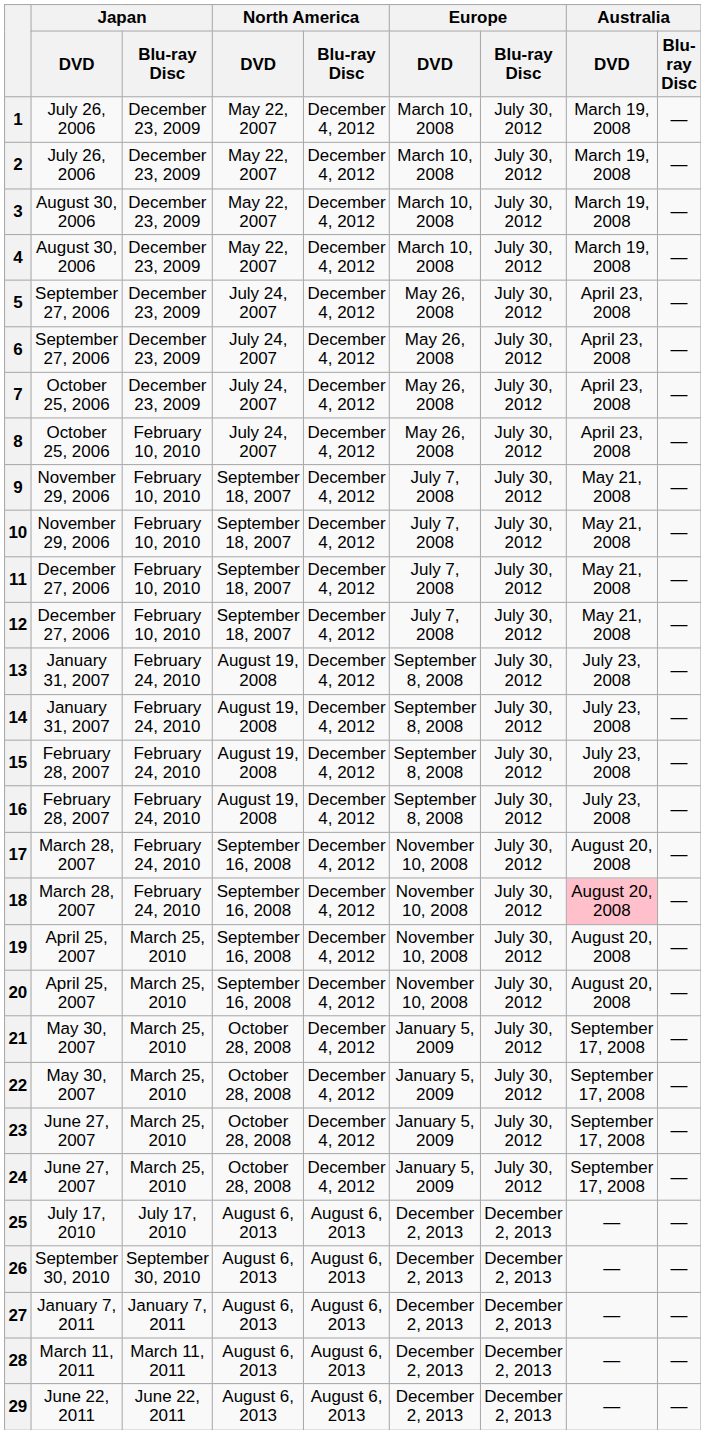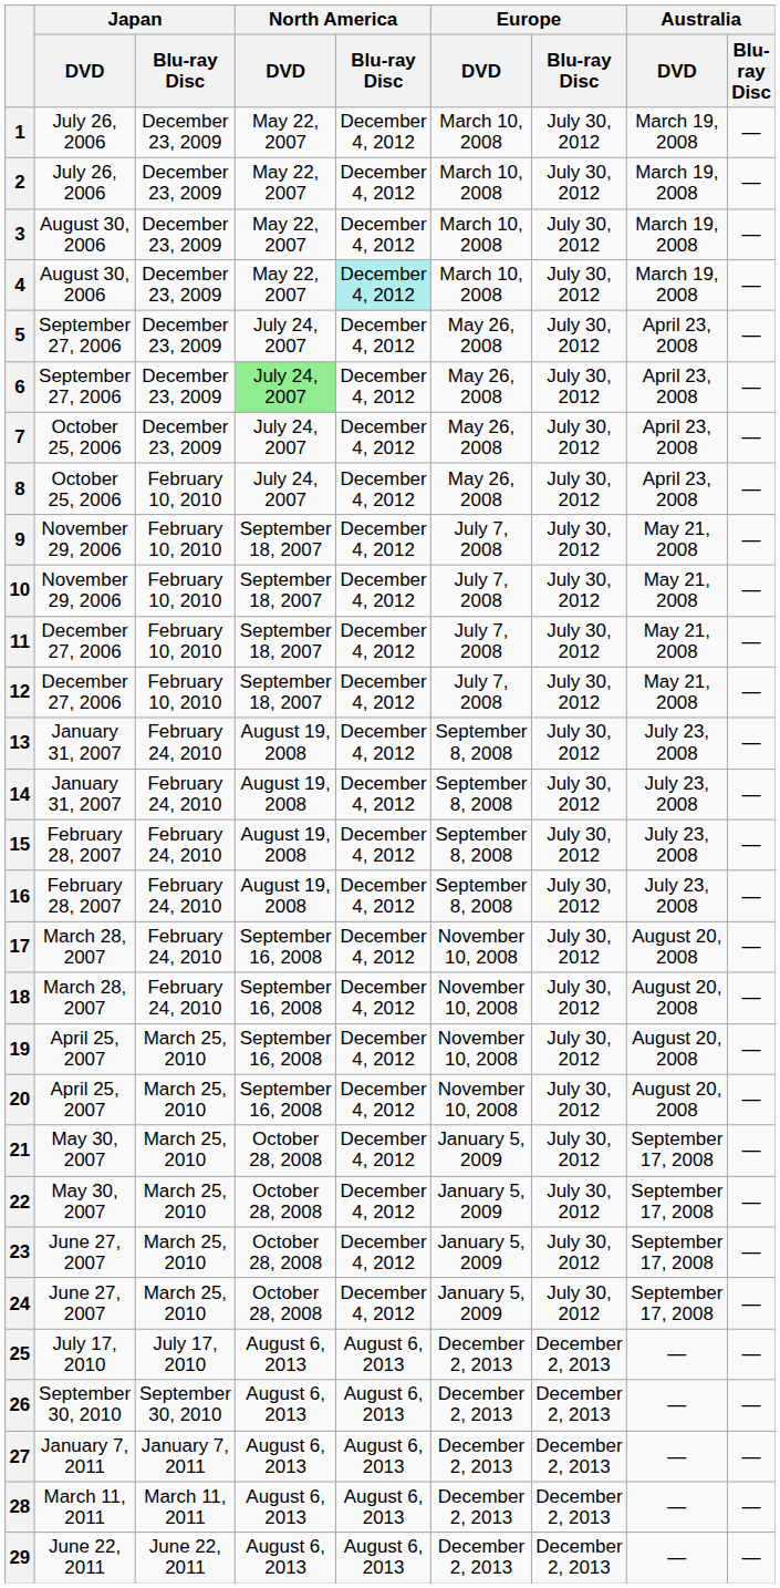4 | North America / Blu-ray Disc: no background -> paleturquoise background
6 | North America / DVD: no background -> lightgreen background
18 | Australia / DVD: pink background -> no background
